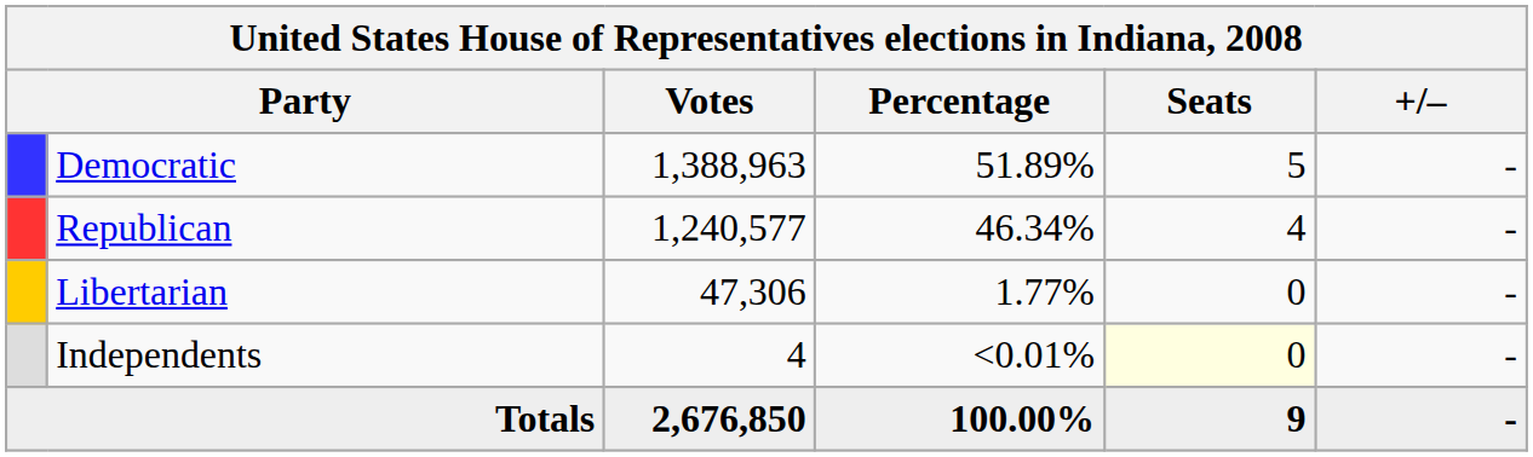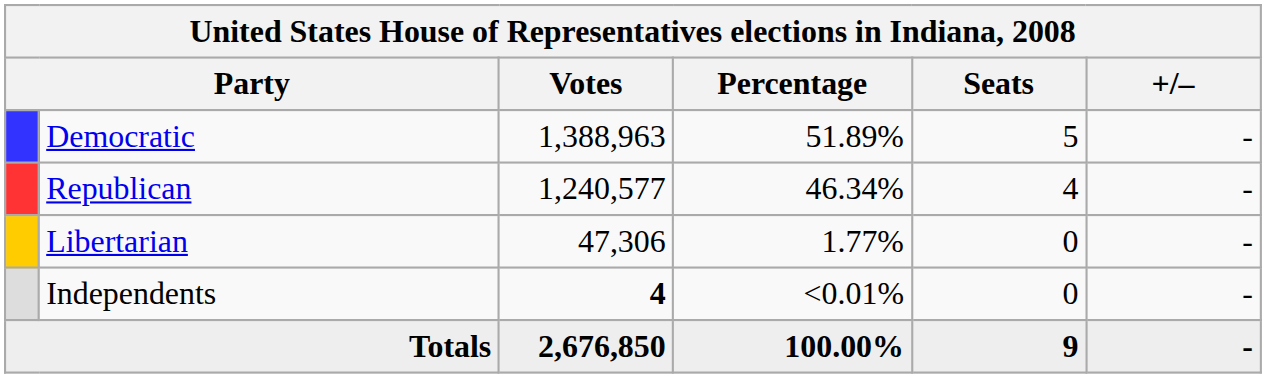Independents | Votes: normal -> bold
Independents | Seats: lightyellow background -> no background
